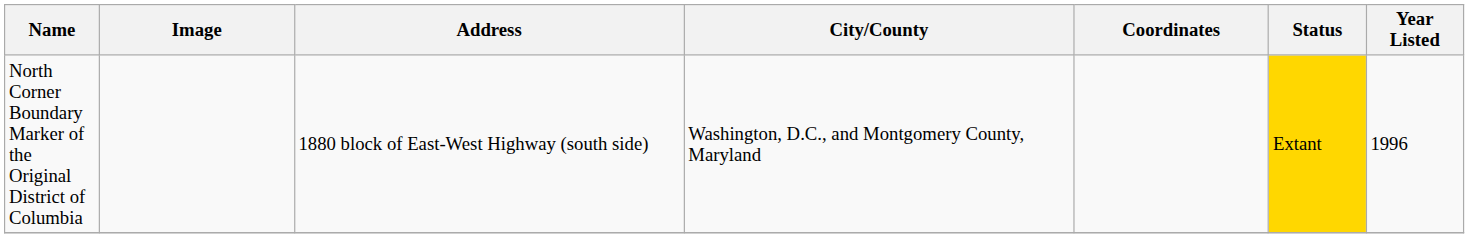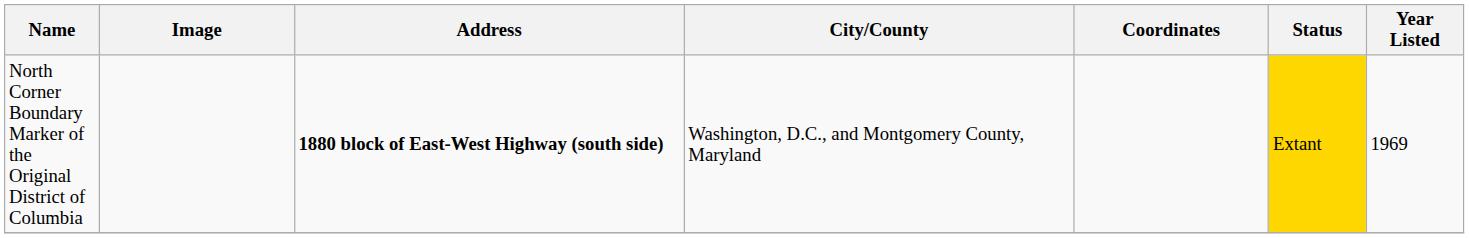row 2 | Address: normal -> bold
row 2 | Year Listed: 1996 -> 1969
